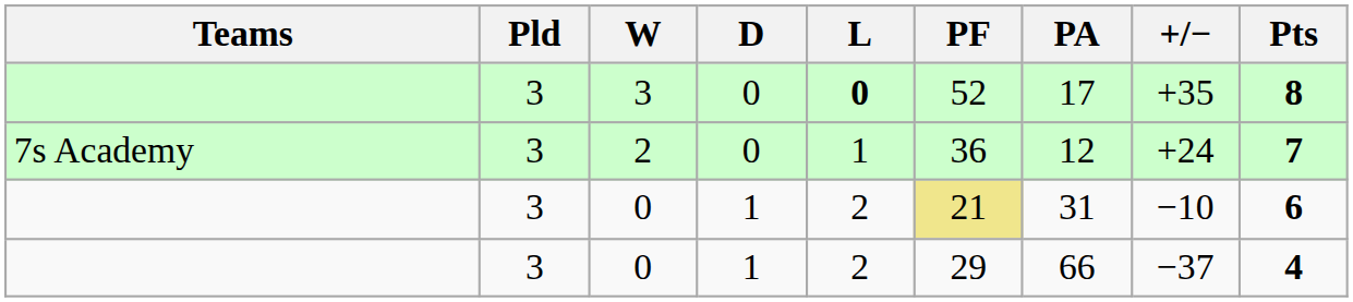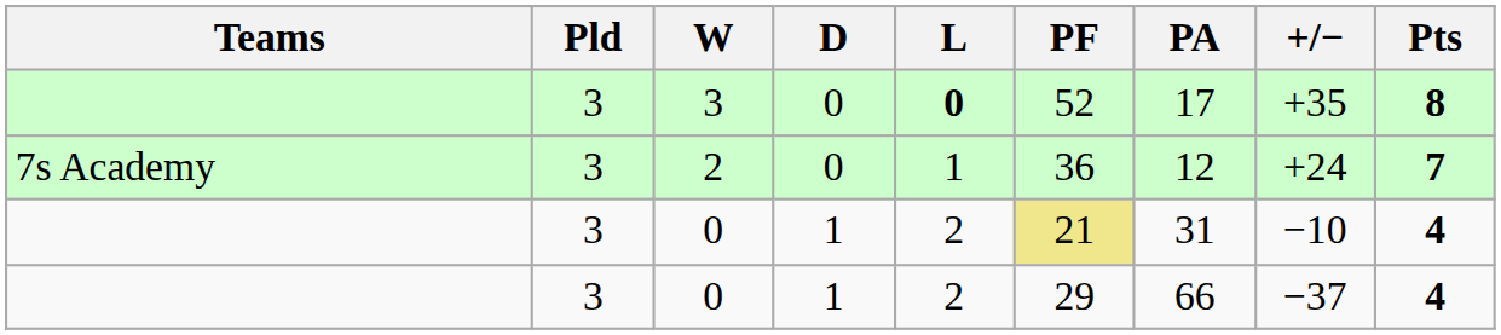row 4 | Pts: 6 -> 4
